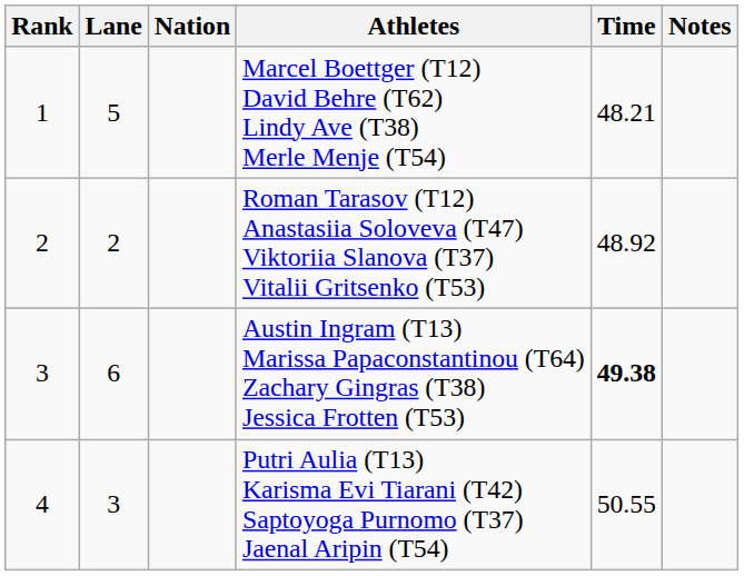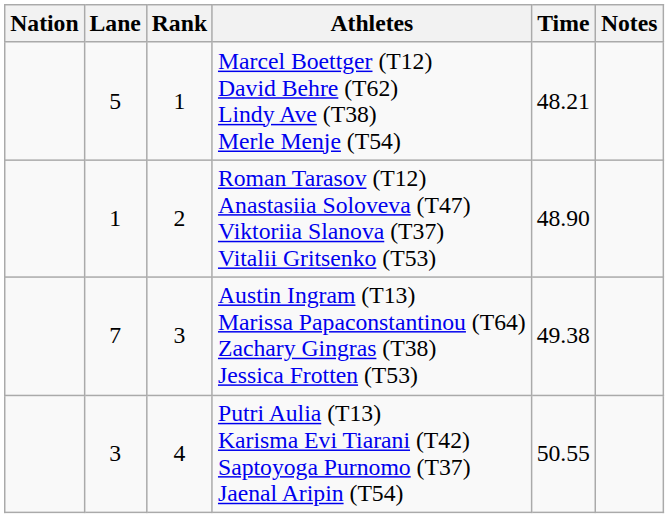columns swapped: Rank <-> Nation
row 3 | Lane: 2 -> 1
row 3 | Time: 48.92 -> 48.90
row 4 | Lane: 6 -> 7
row 4 | Time: bold -> normal
